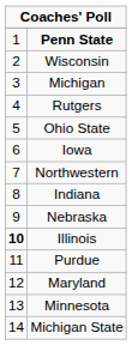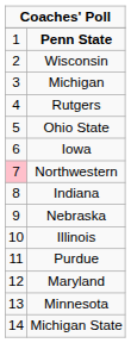Northwestern | column 1: no background -> pink background
Illinois | column 1: bold -> normal
